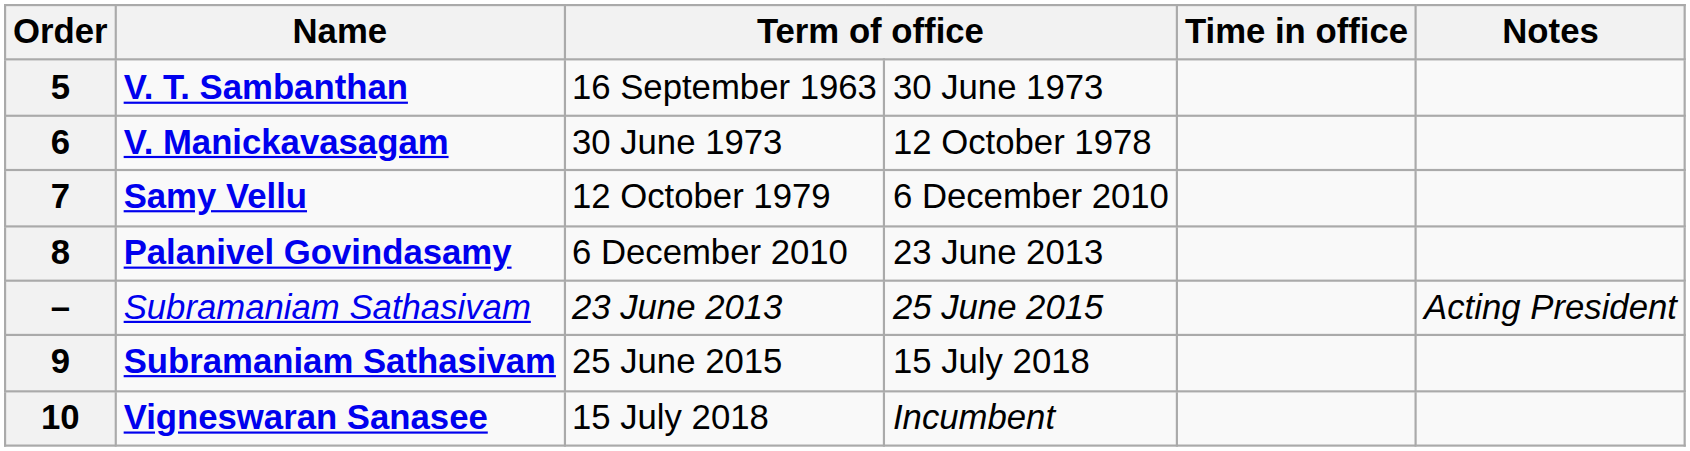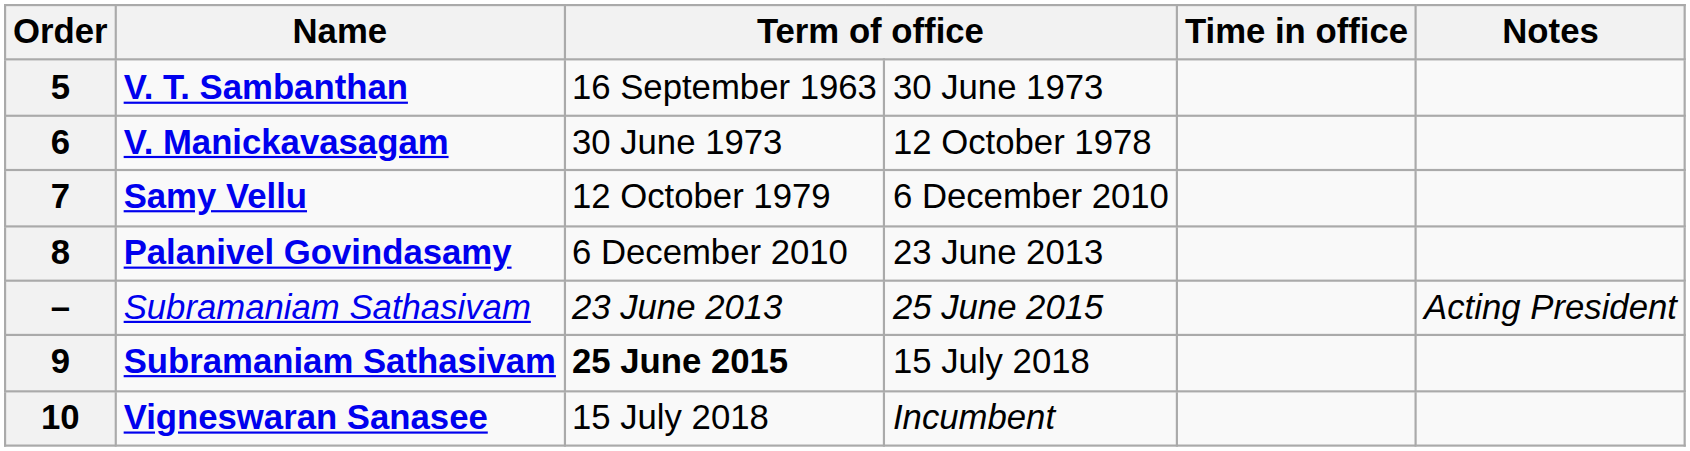9 | column 3: normal -> bold
